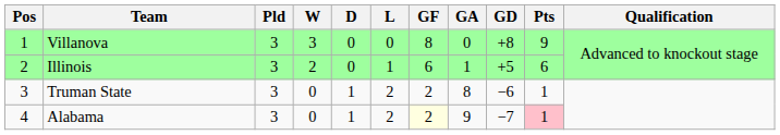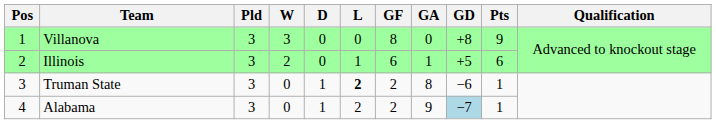Truman State | L: normal -> bold
Alabama | GF: lightyellow background -> no background
Alabama | GD: no background -> lightblue background
Alabama | Pts: pink background -> no background
